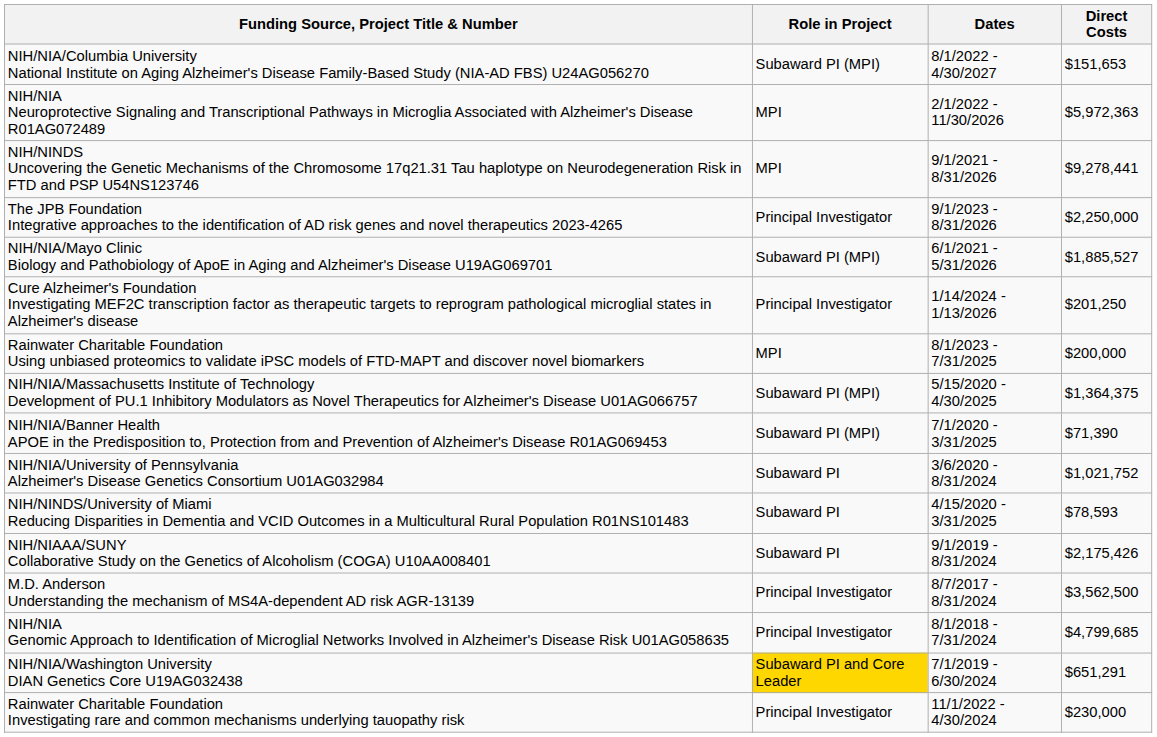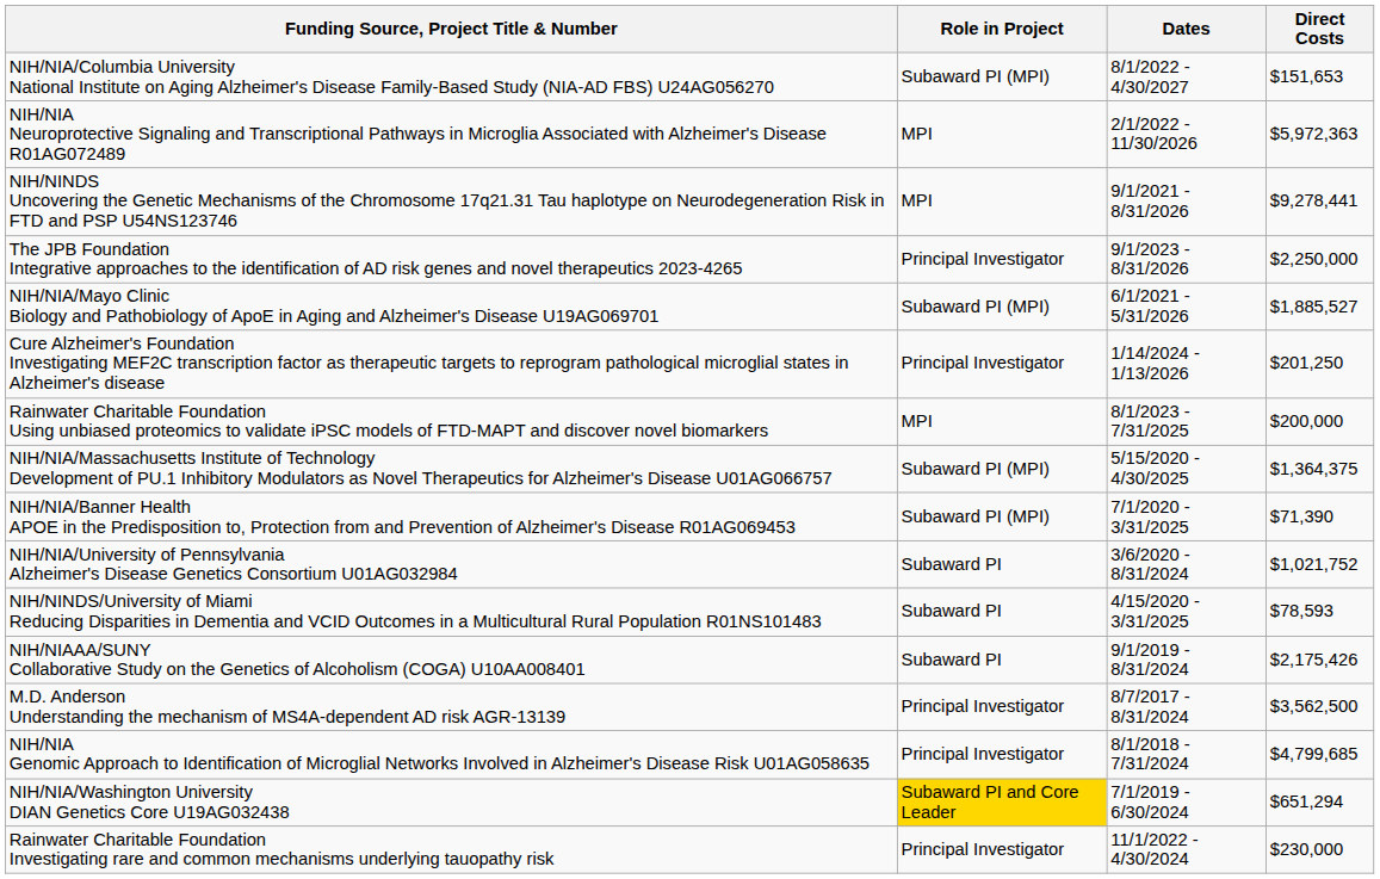NIH/NIA/Washington University DIAN Genetics Core U19AG032438 | Direct Costs: $651,291 -> $651,294
